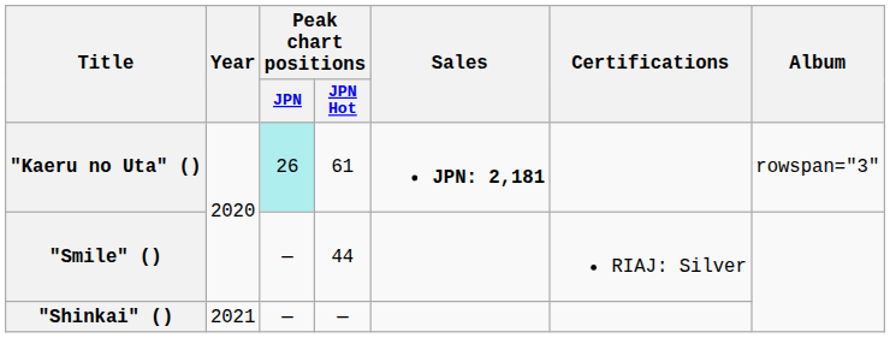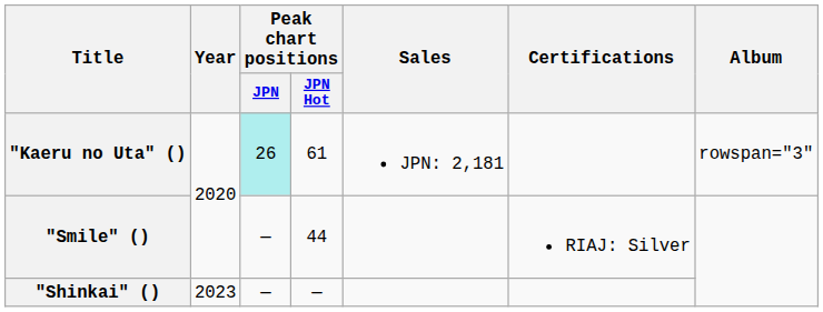"Kaeru no Uta" () | Sales: bold -> normal
"Shinkai" () | Year: 2021 -> 2023
